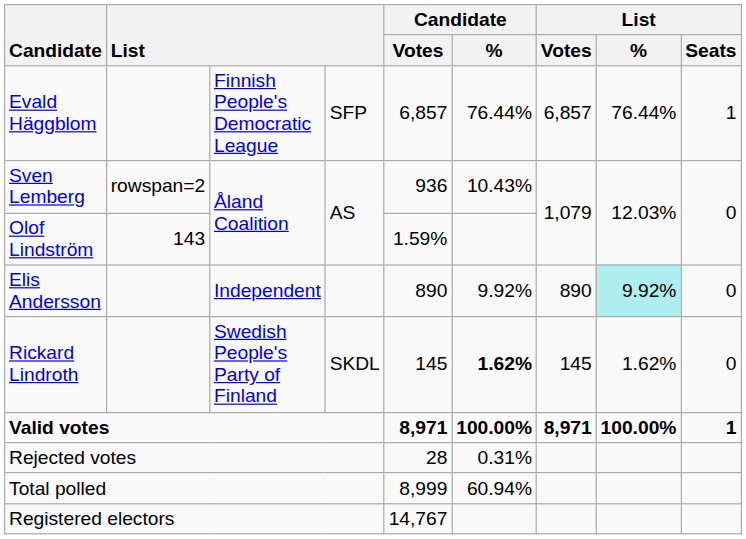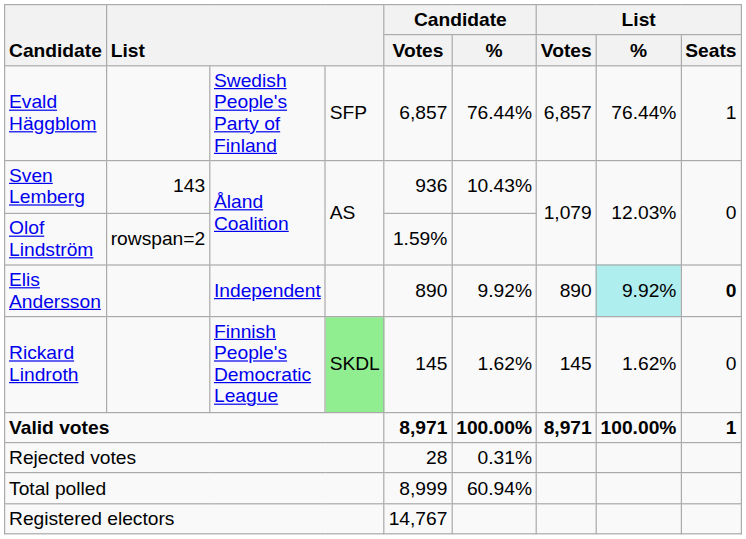Evald Häggblom | column 3: Finnish People's Democratic League -> Swedish People's Party of Finland
Sven Lemberg | column 2: rowspan=2 -> 143
Olof Lindström | column 2: 143 -> rowspan=2
Elis Andersson | List / Seats: normal -> bold
Rickard Lindroth | column 3: Swedish People's Party of Finland -> Finnish People's Democratic League
Rickard Lindroth | column 4: no background -> lightgreen background
Rickard Lindroth | Candidate / %: bold -> normal
